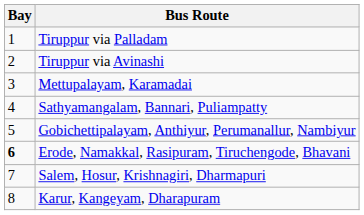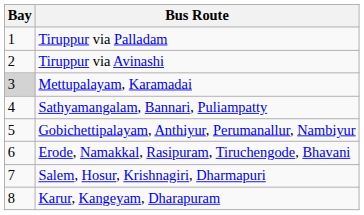Mettupalayam, Karamadai | Bay: no background -> lightgrey background
Erode, Namakkal, Rasipuram, Tiruchengode, Bhavani | Bay: bold -> normal
